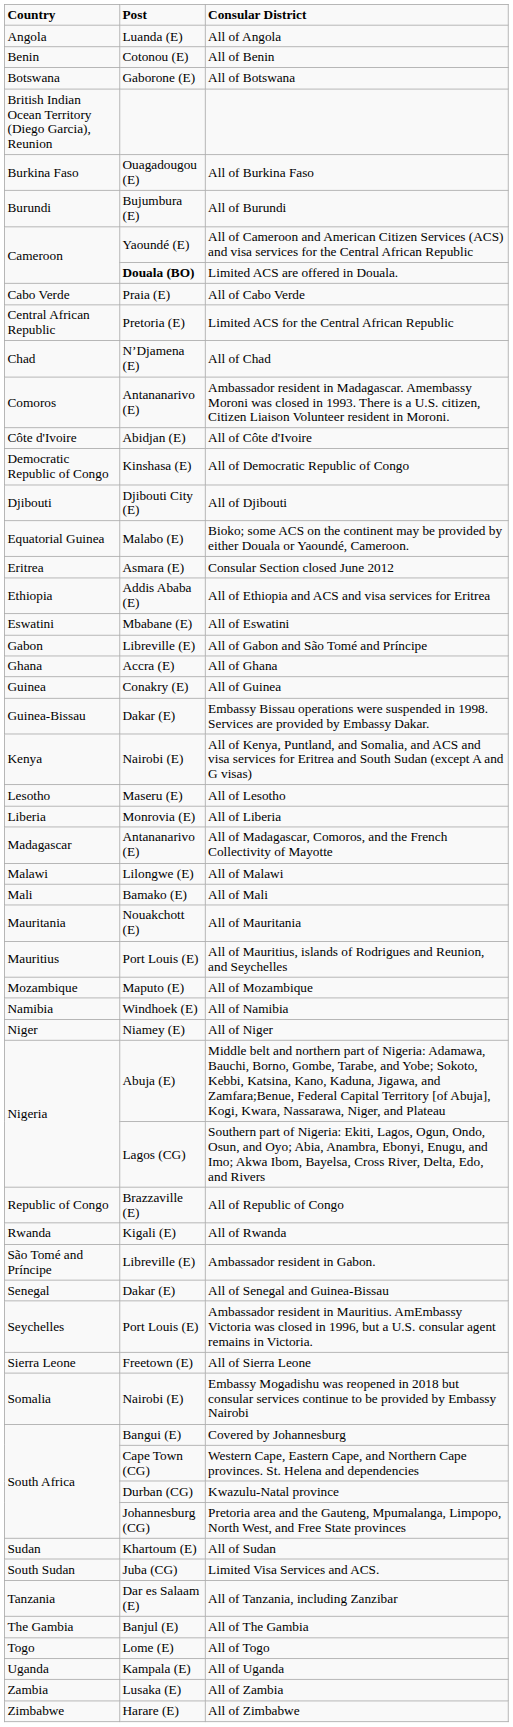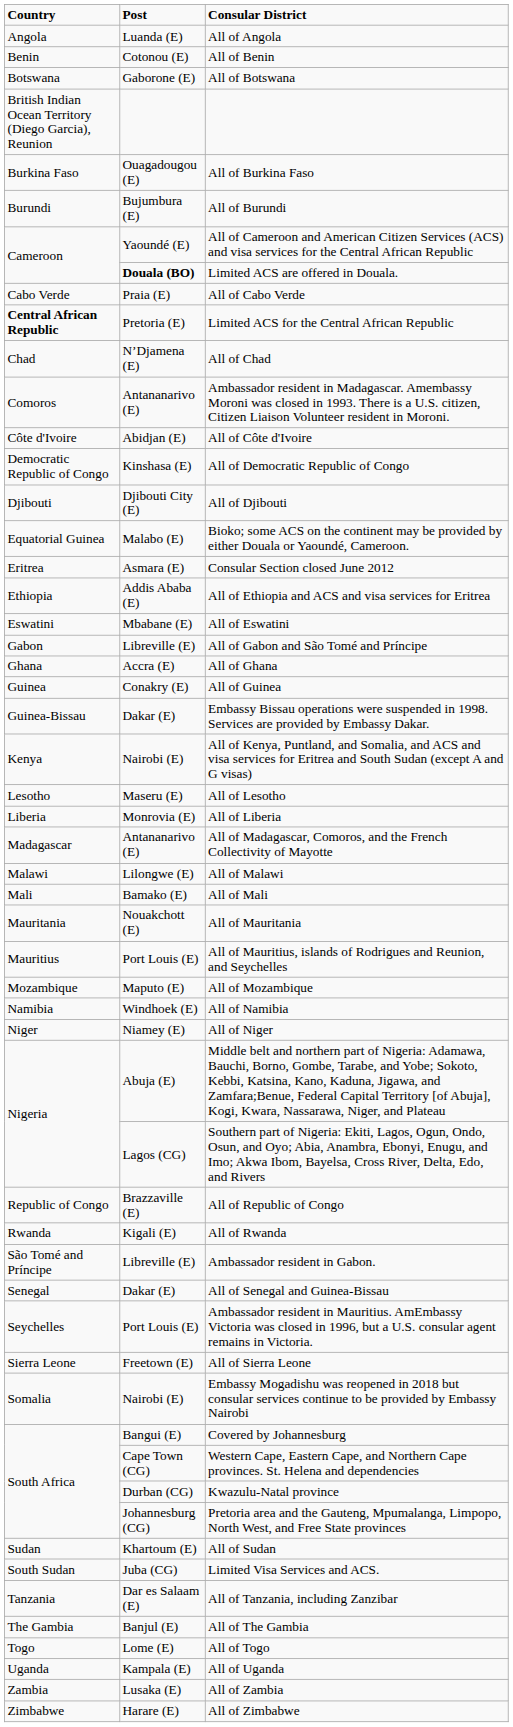Limited ACS for the Central African Republic | Country: normal -> bold
